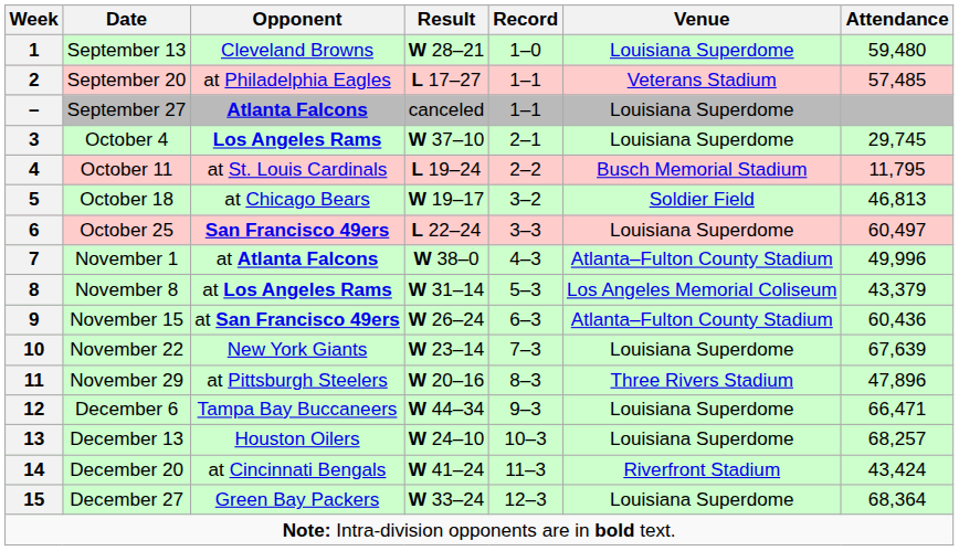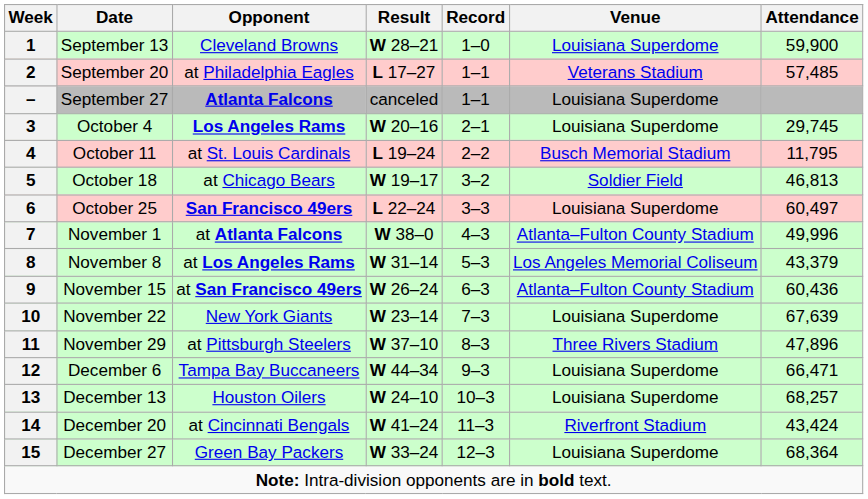1 | Attendance: 59,480 -> 59,900
3 | Result: W 37–10 -> W 20–16
11 | Result: W 20–16 -> W 37–10
